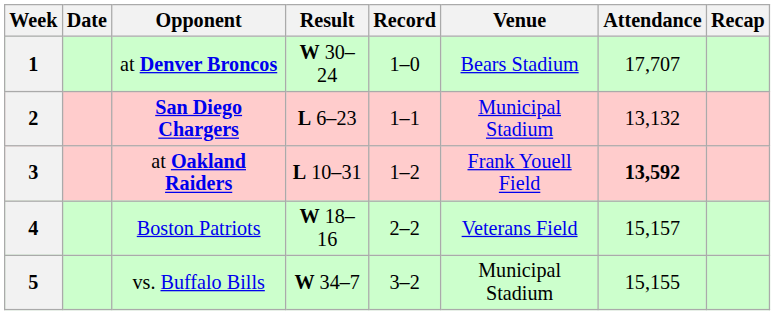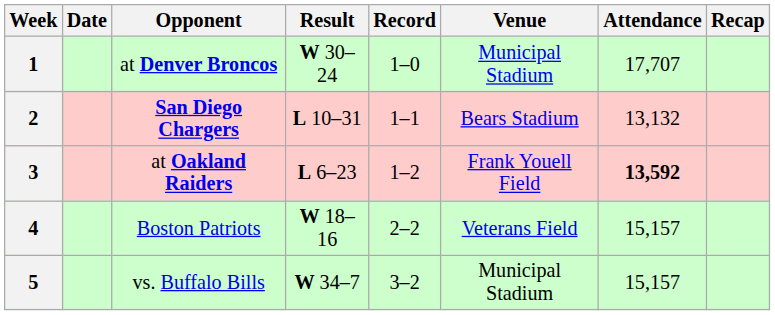1 | Venue: Bears Stadium -> Municipal Stadium
2 | Result: L 6–23 -> L 10–31
2 | Venue: Municipal Stadium -> Bears Stadium
3 | Result: L 10–31 -> L 6–23
5 | Attendance: 15,155 -> 15,157
